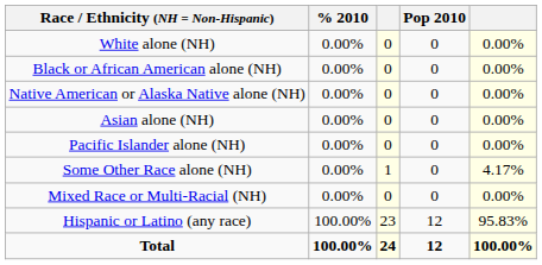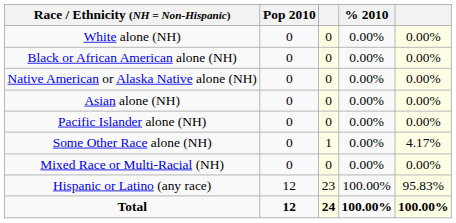columns swapped: Pop 2010 <-> % 2010
